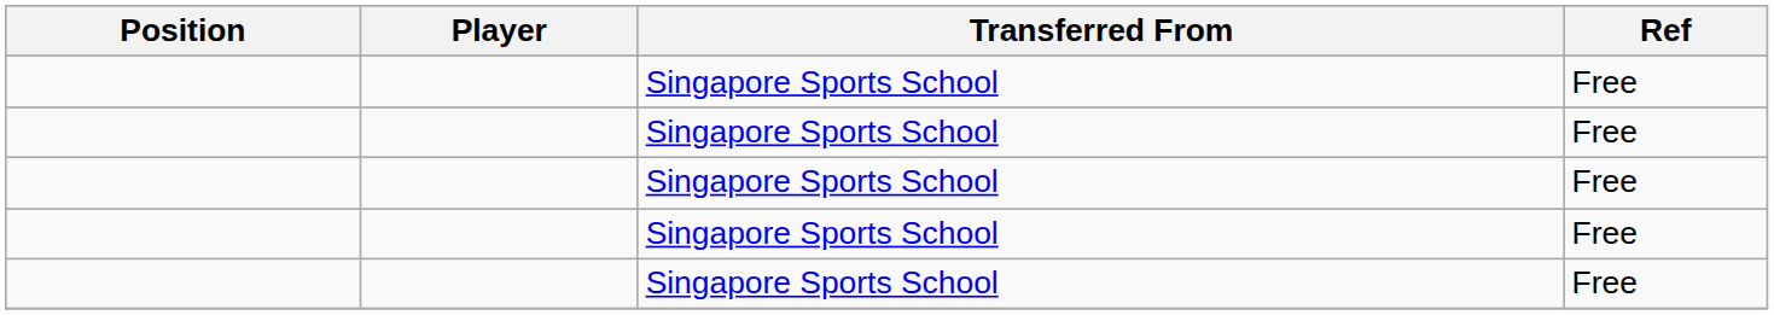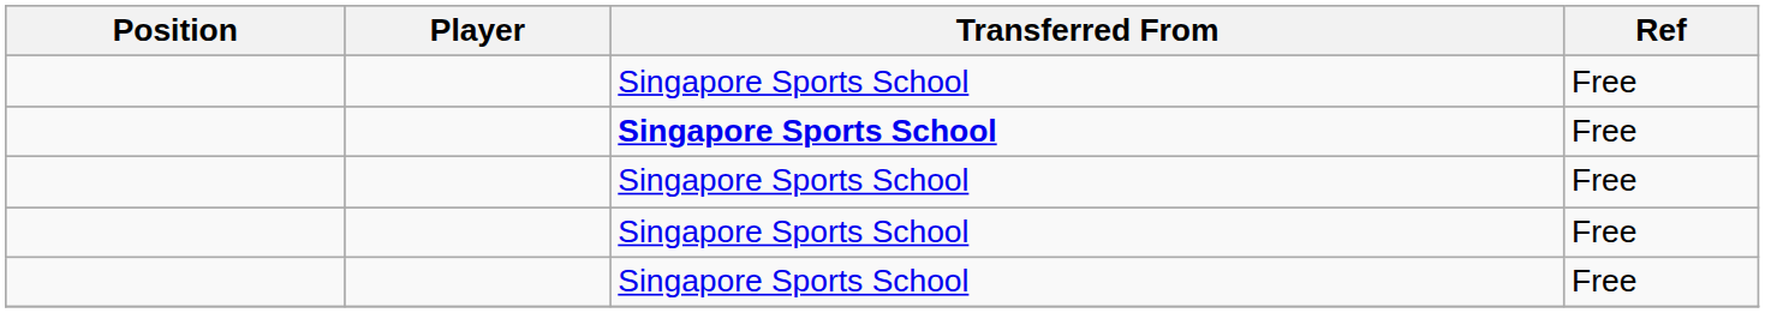row 3 | Transferred From: normal -> bold
